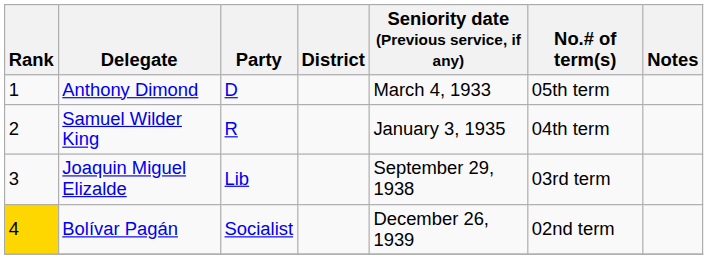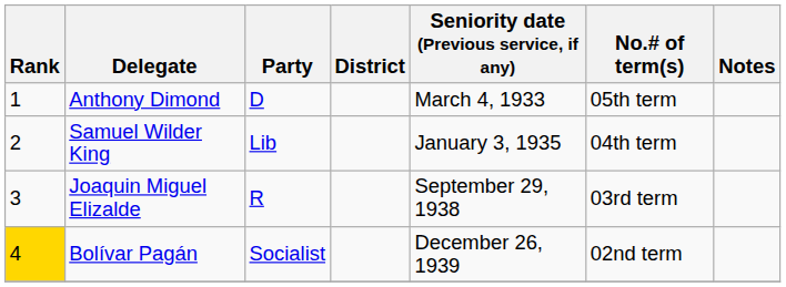Samuel Wilder King | Party: R -> Lib
Joaquin Miguel Elizalde | Party: Lib -> R
